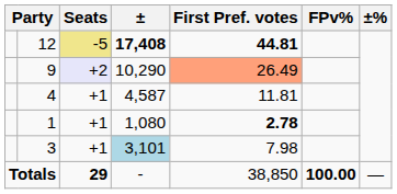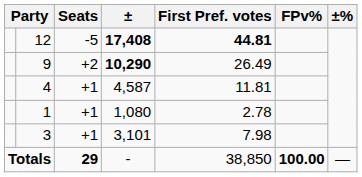12 | Seats: khaki background -> no background
9 | Seats: lavender background -> no background
9 | ±: normal -> bold
9 | First Pref. votes: lightsalmon background -> no background
1 | First Pref. votes: bold -> normal
3 | ±: lightblue background -> no background
